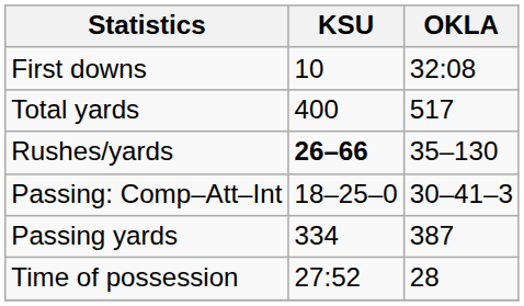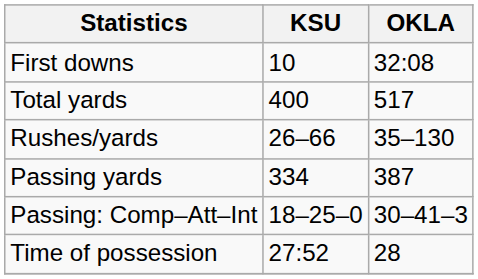Rushes/yards | KSU: bold -> normal
rows swapped: Passing yards <-> Passing: Comp–Att–Int
